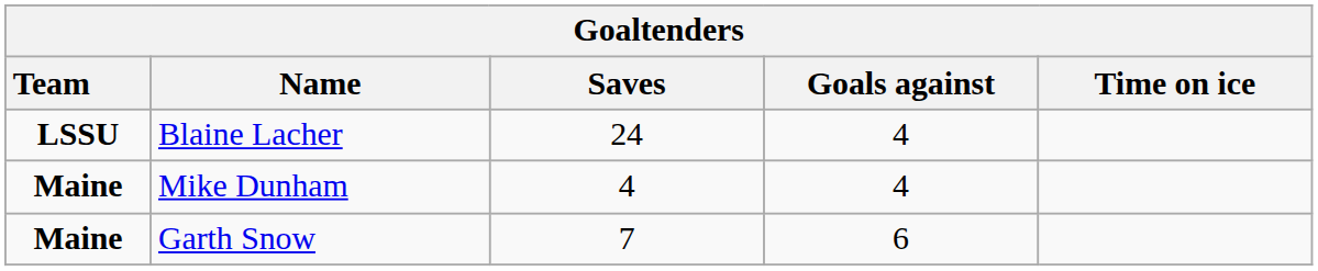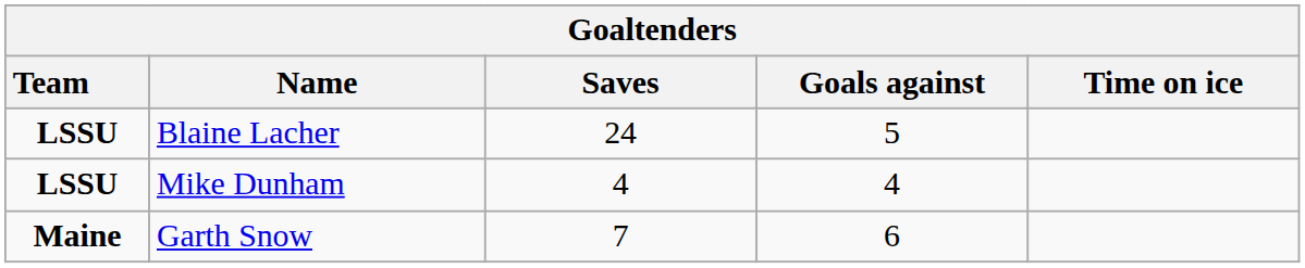Blaine Lacher | Goals against: 4 -> 5
Mike Dunham | Team: Maine -> LSSU
